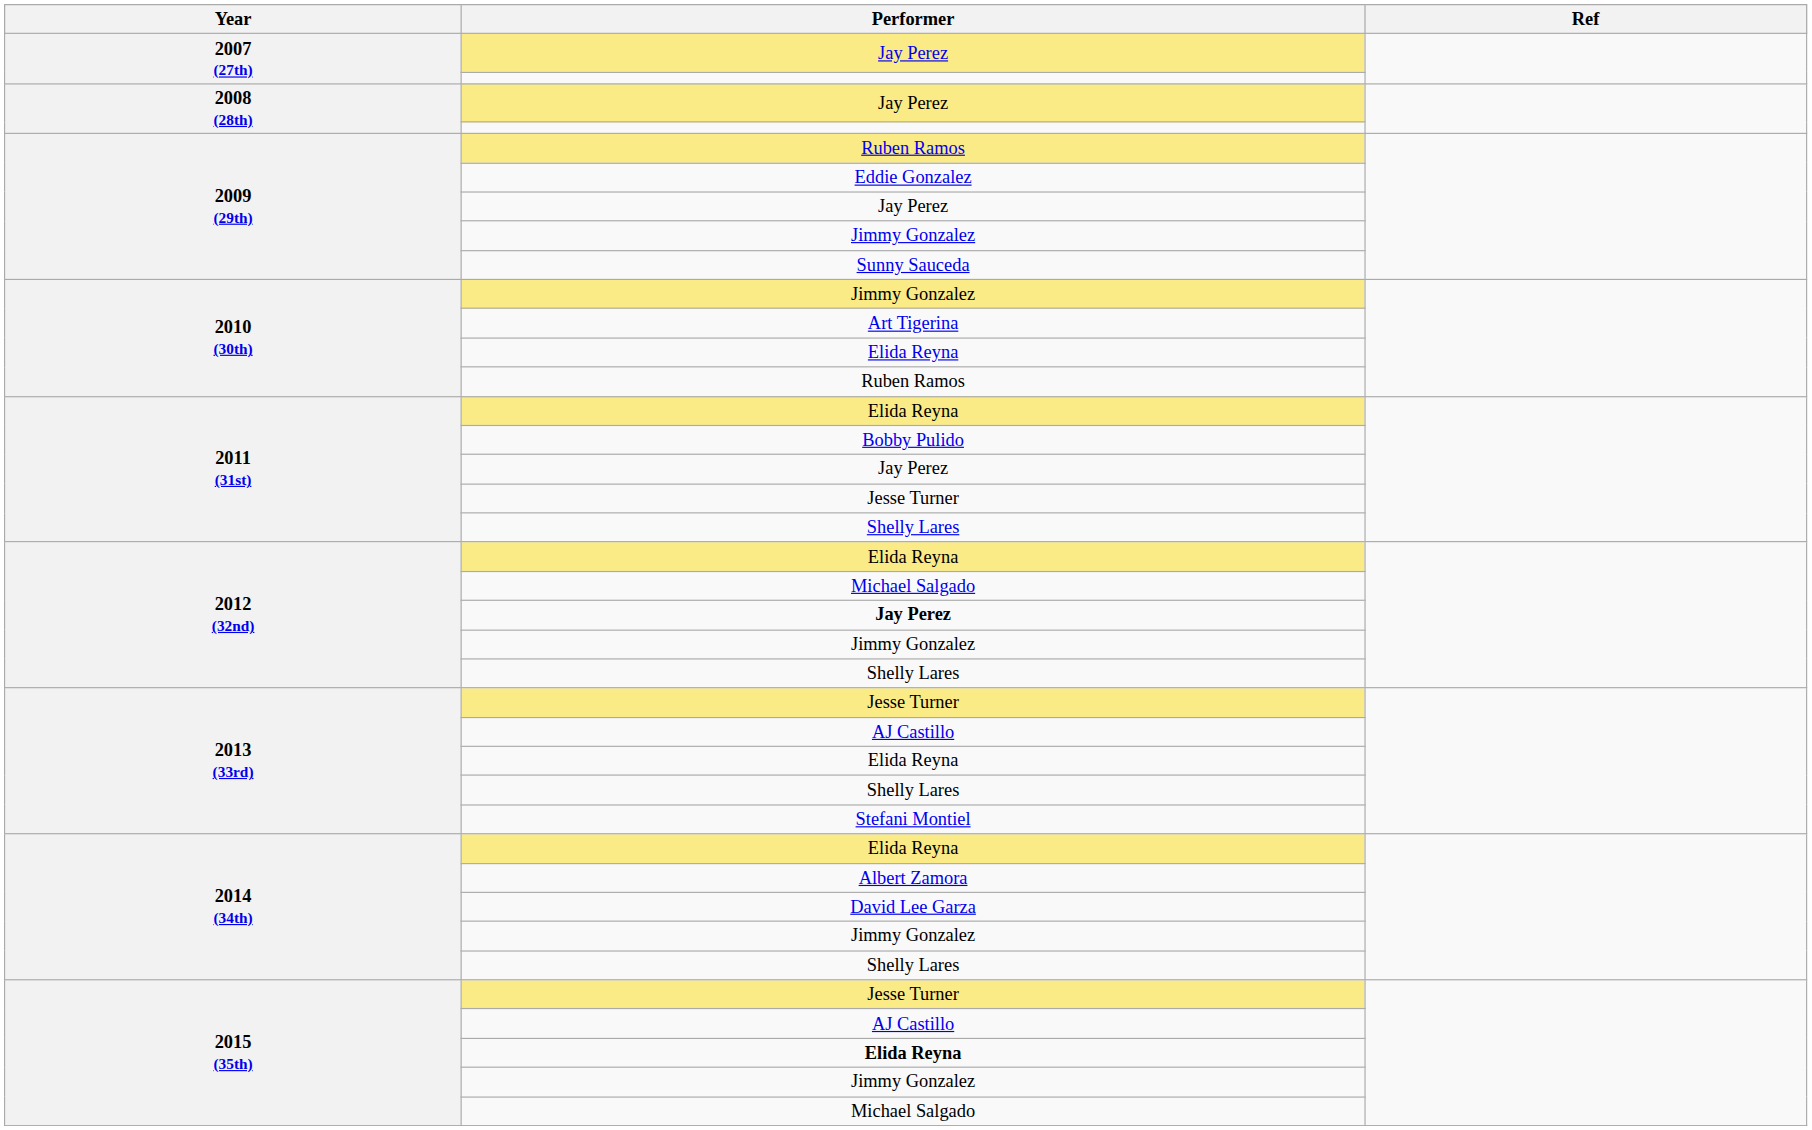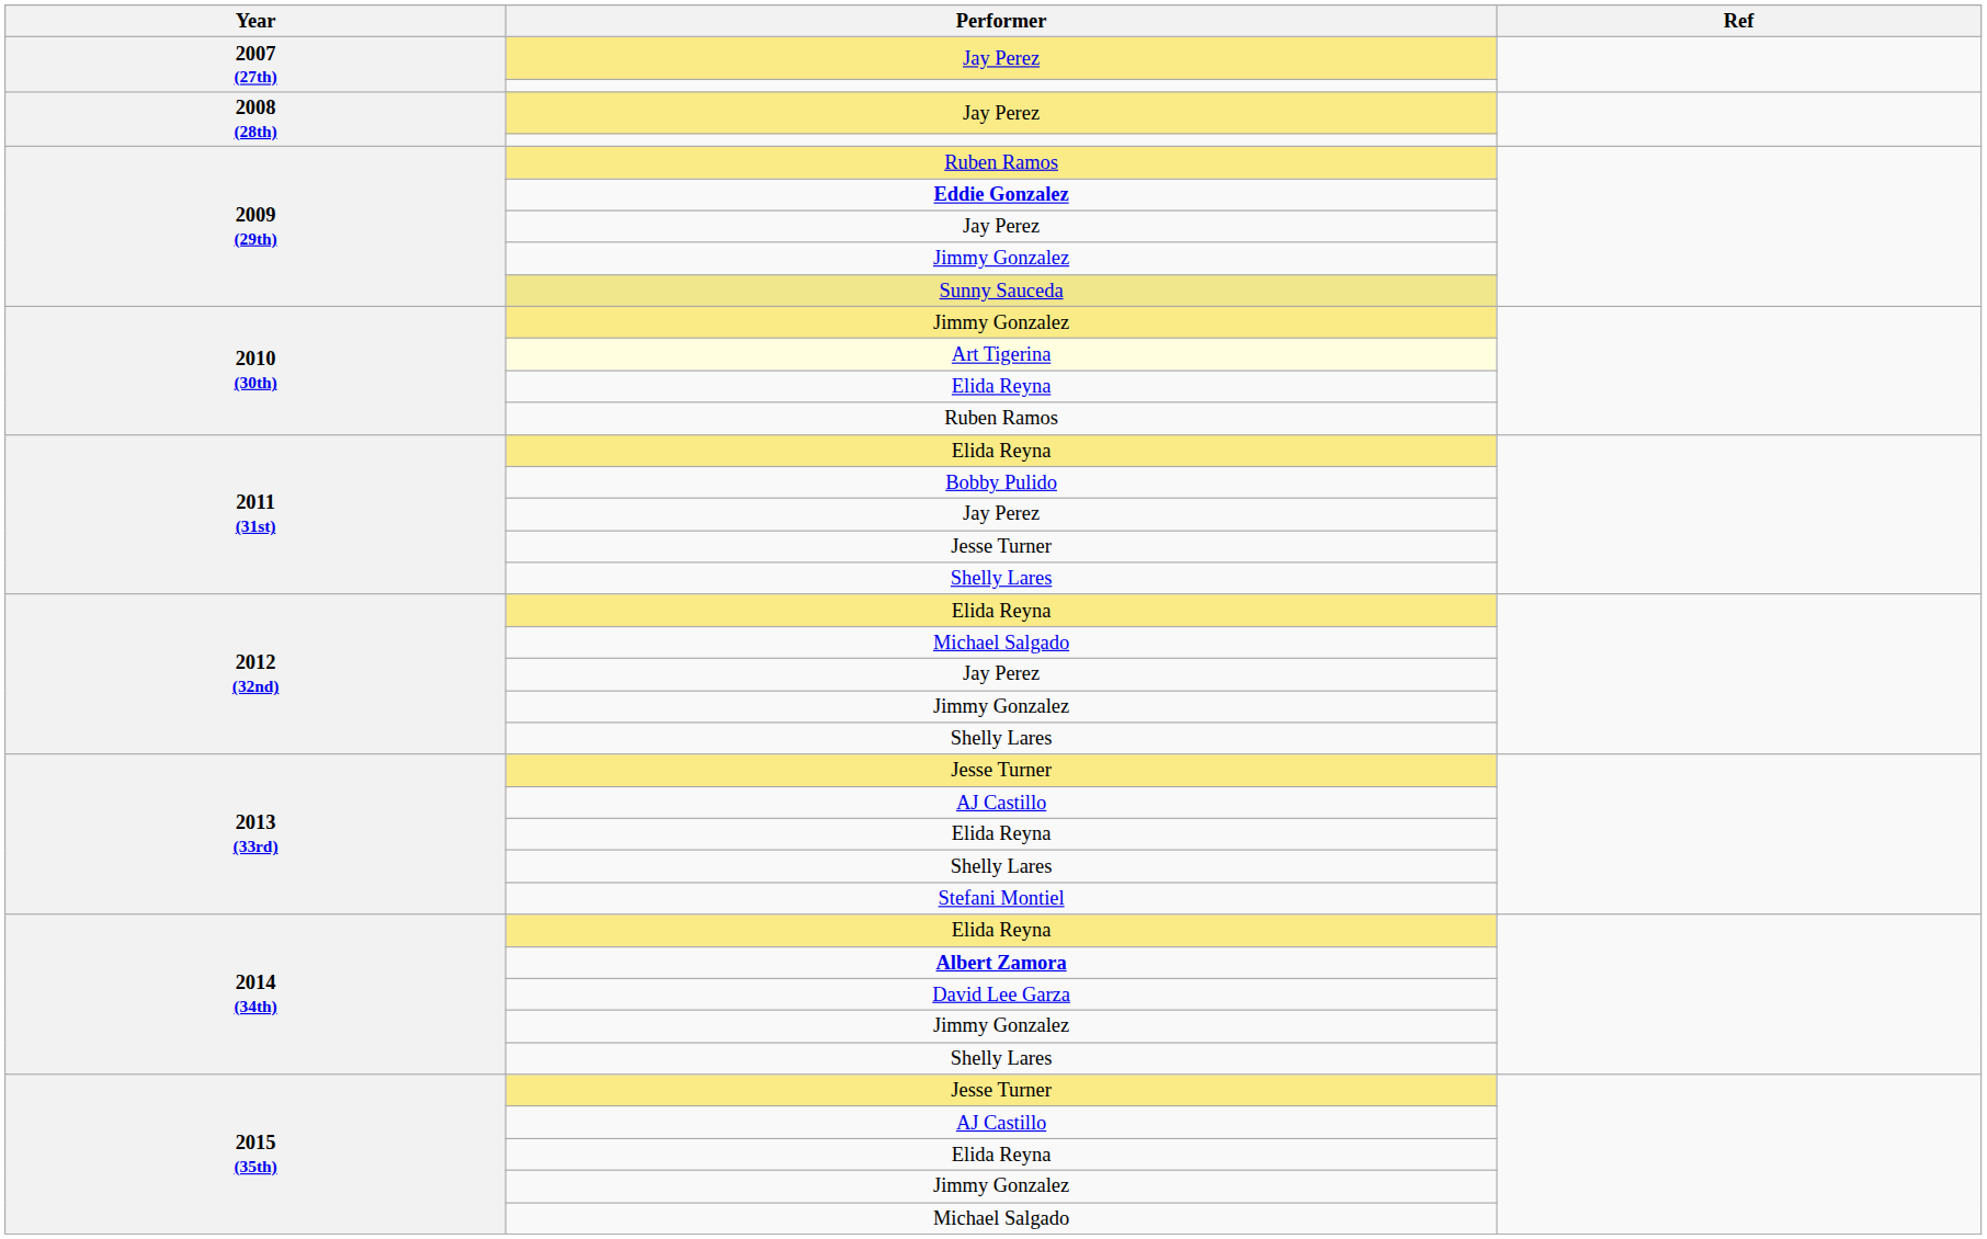Eddie Gonzalez | Performer: normal -> bold
Sunny Sauceda | Performer: no background -> khaki background
Art Tigerina | Performer: no background -> lightyellow background
2012 (32nd) / Jay Perez | Performer: bold -> normal
Albert Zamora | Performer: normal -> bold
2015 (35th) / Elida Reyna | Performer: bold -> normal
